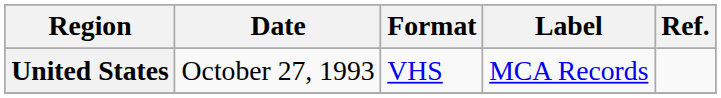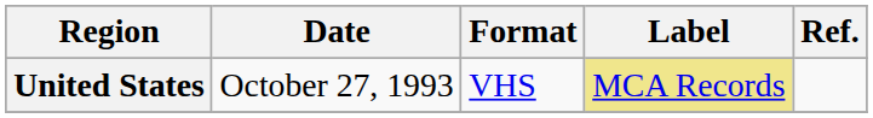United States | Label: no background -> khaki background
